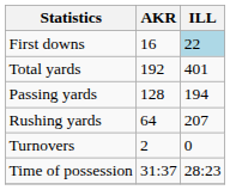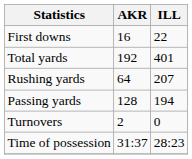First downs | ILL: lightblue background -> no background
rows swapped: Rushing yards <-> Passing yards
